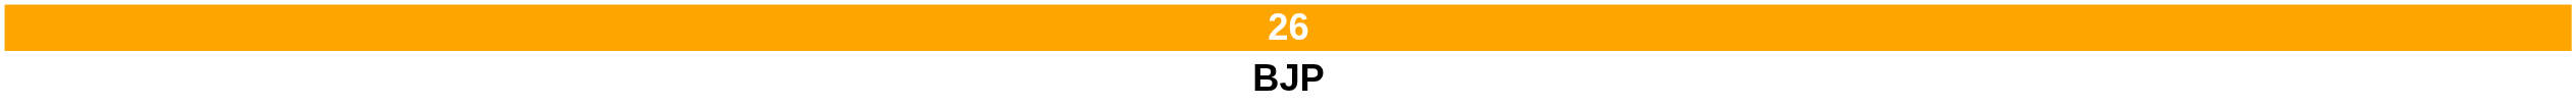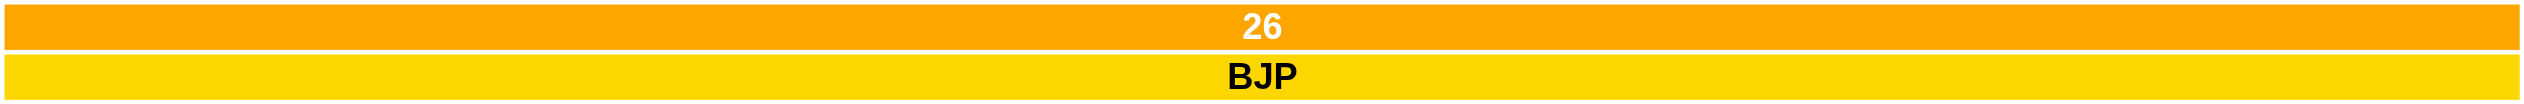row 2 | column 1: no background -> gold background
